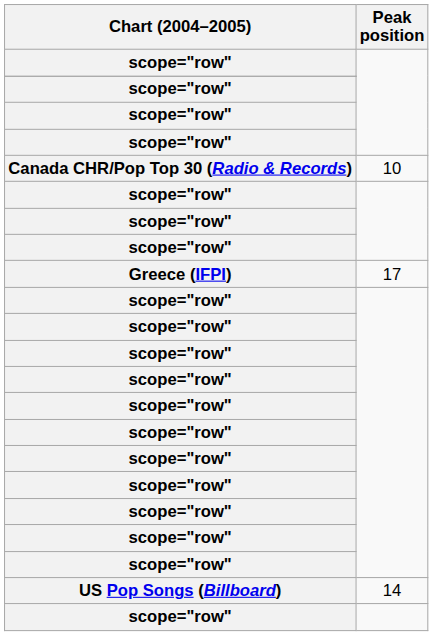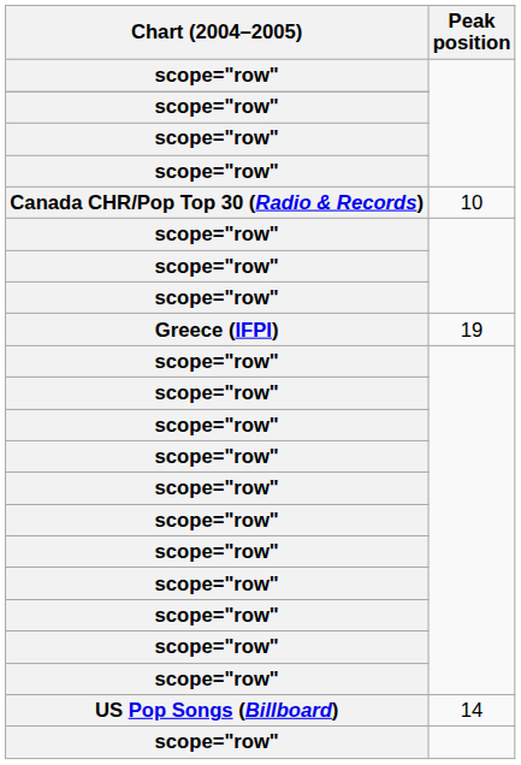Greece (IFPI) | Peak position: 17 -> 19
